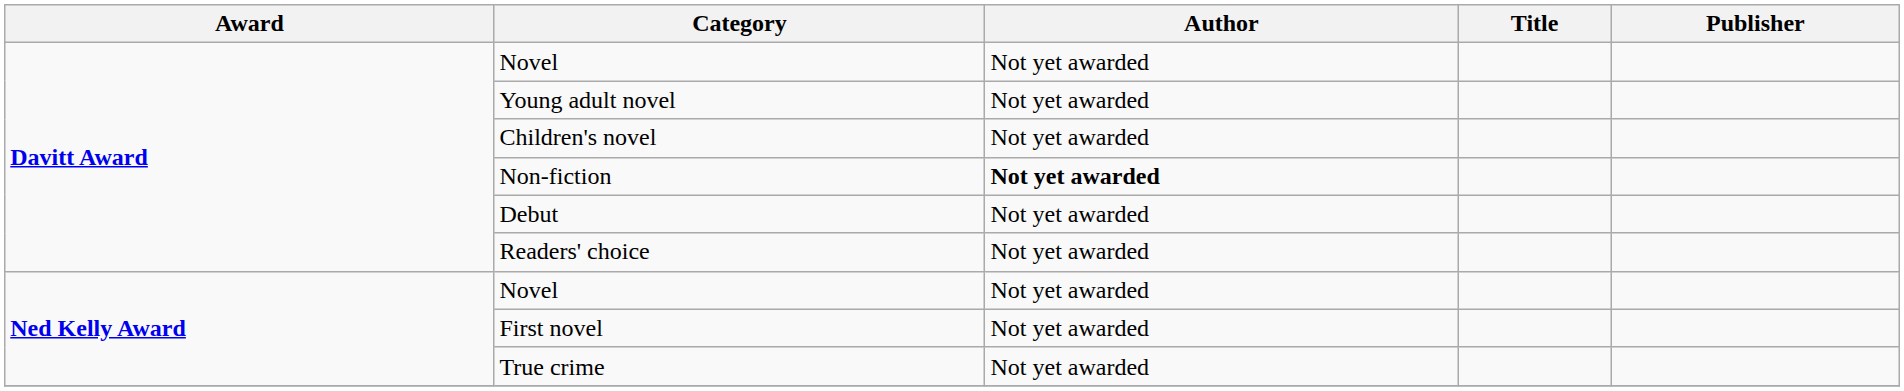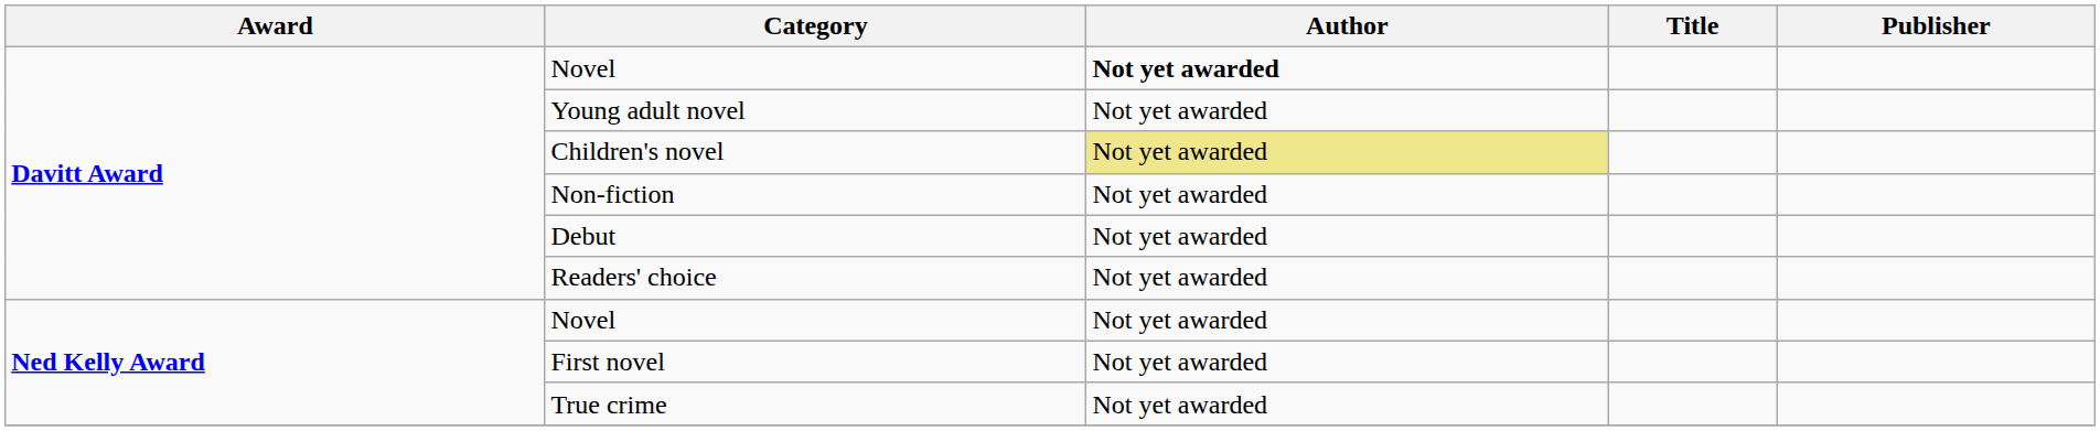Davitt Award / Novel | Author: normal -> bold
Children's novel | Author: no background -> khaki background
Non-fiction | Author: bold -> normal
